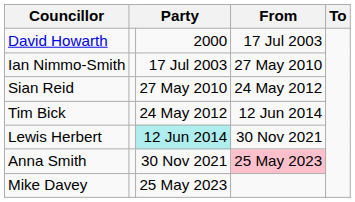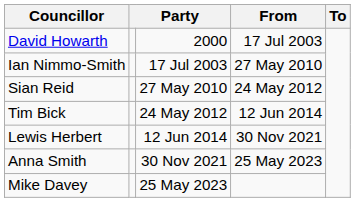Lewis Herbert | column 3: paleturquoise background -> no background
Anna Smith | From: pink background -> no background
